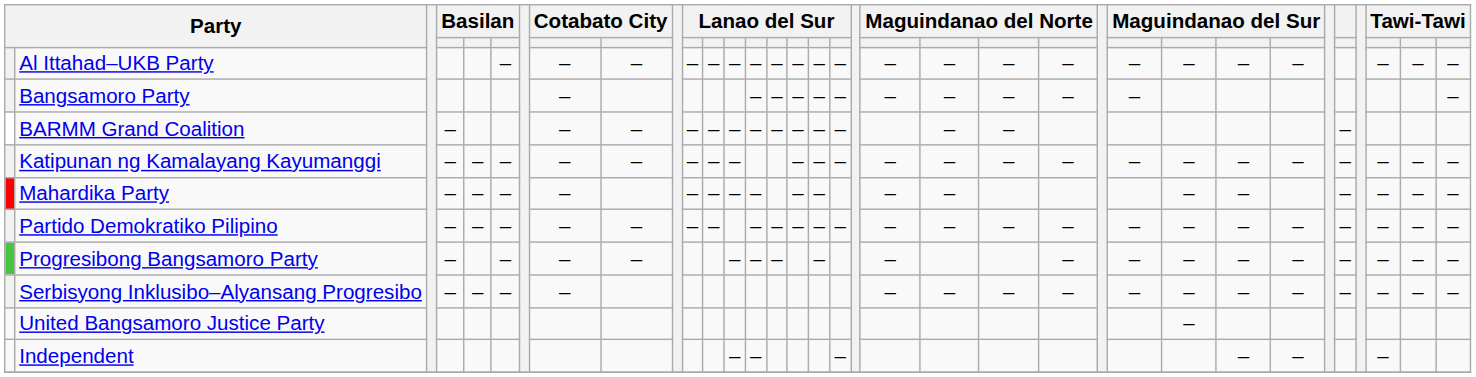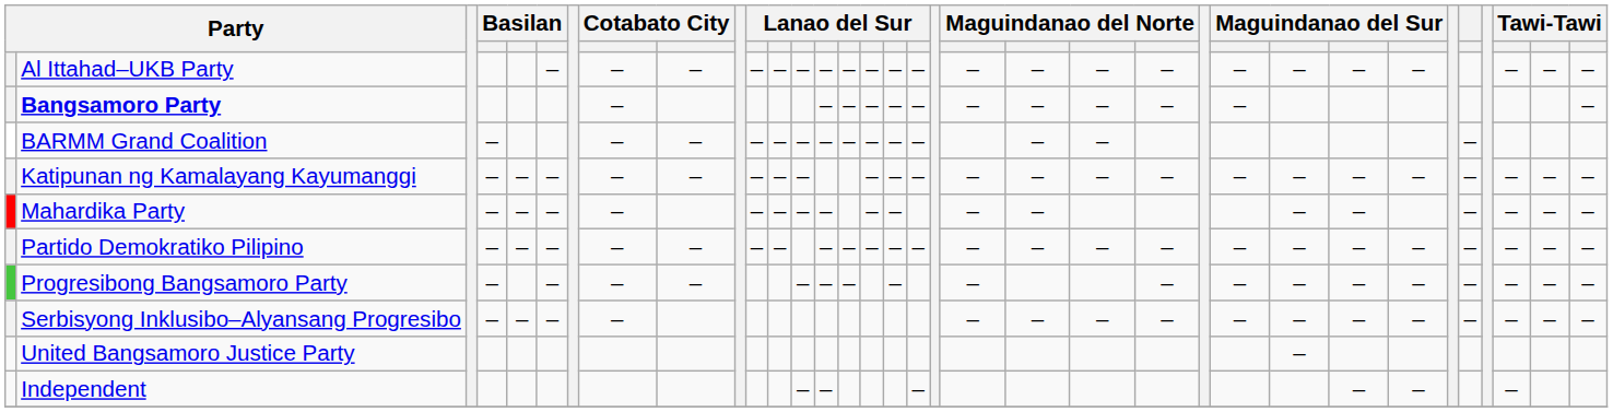Bangsamoro Party | column 2: normal -> bold
